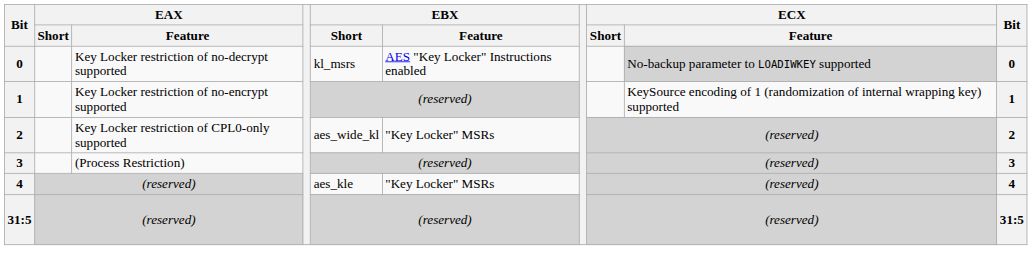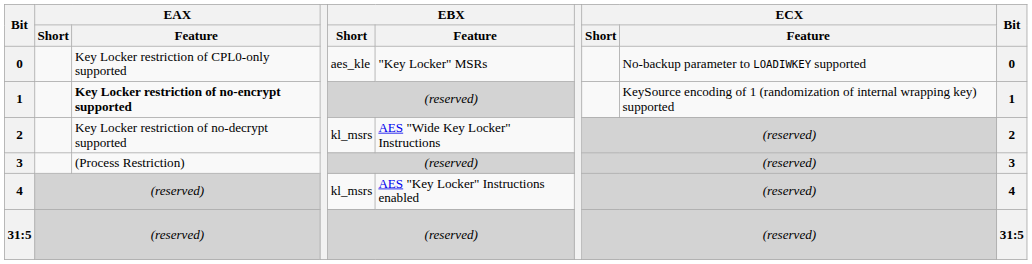row 3 | EAX / Feature: Key Locker restriction of no-decrypt supported -> Key Locker restriction of CPL0-only supported
row 3 | EBX / Short: kl_msrs -> aes_kle
row 3 | EBX / Feature: AES "Key Locker" Instructions enabled -> "Key Locker" MSRs
row 3 | ECX / Feature: lightgrey background -> no background
row 4 | EAX / Feature: normal -> bold
row 5 | EAX / Feature: Key Locker restriction of CPL0-only supported -> Key Locker restriction of no-decrypt supported
row 5 | EBX / Short: aes_wide_kl -> kl_msrs
row 5 | EBX / Feature: "Key Locker" MSRs -> AES "Wide Key Locker" Instructions
row 7 | EBX / Short: aes_kle -> kl_msrs
row 7 | EBX / Feature: "Key Locker" MSRs -> AES "Key Locker" Instructions enabled
